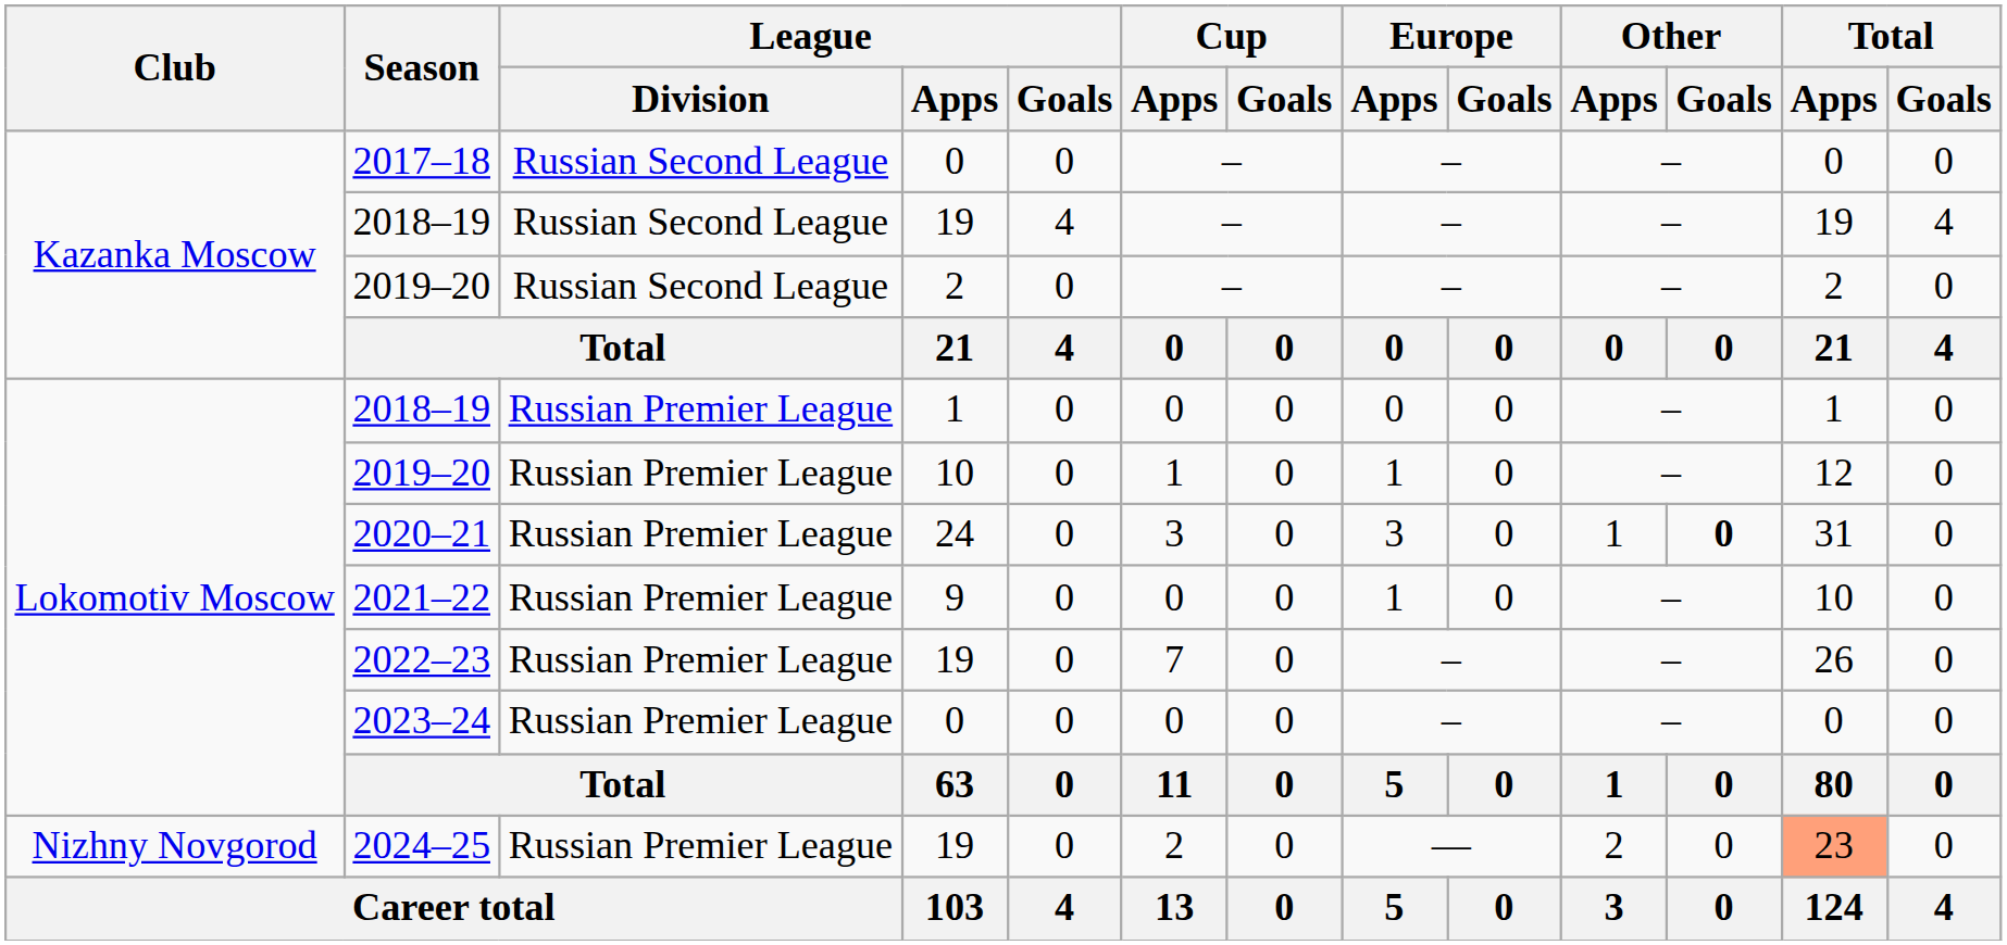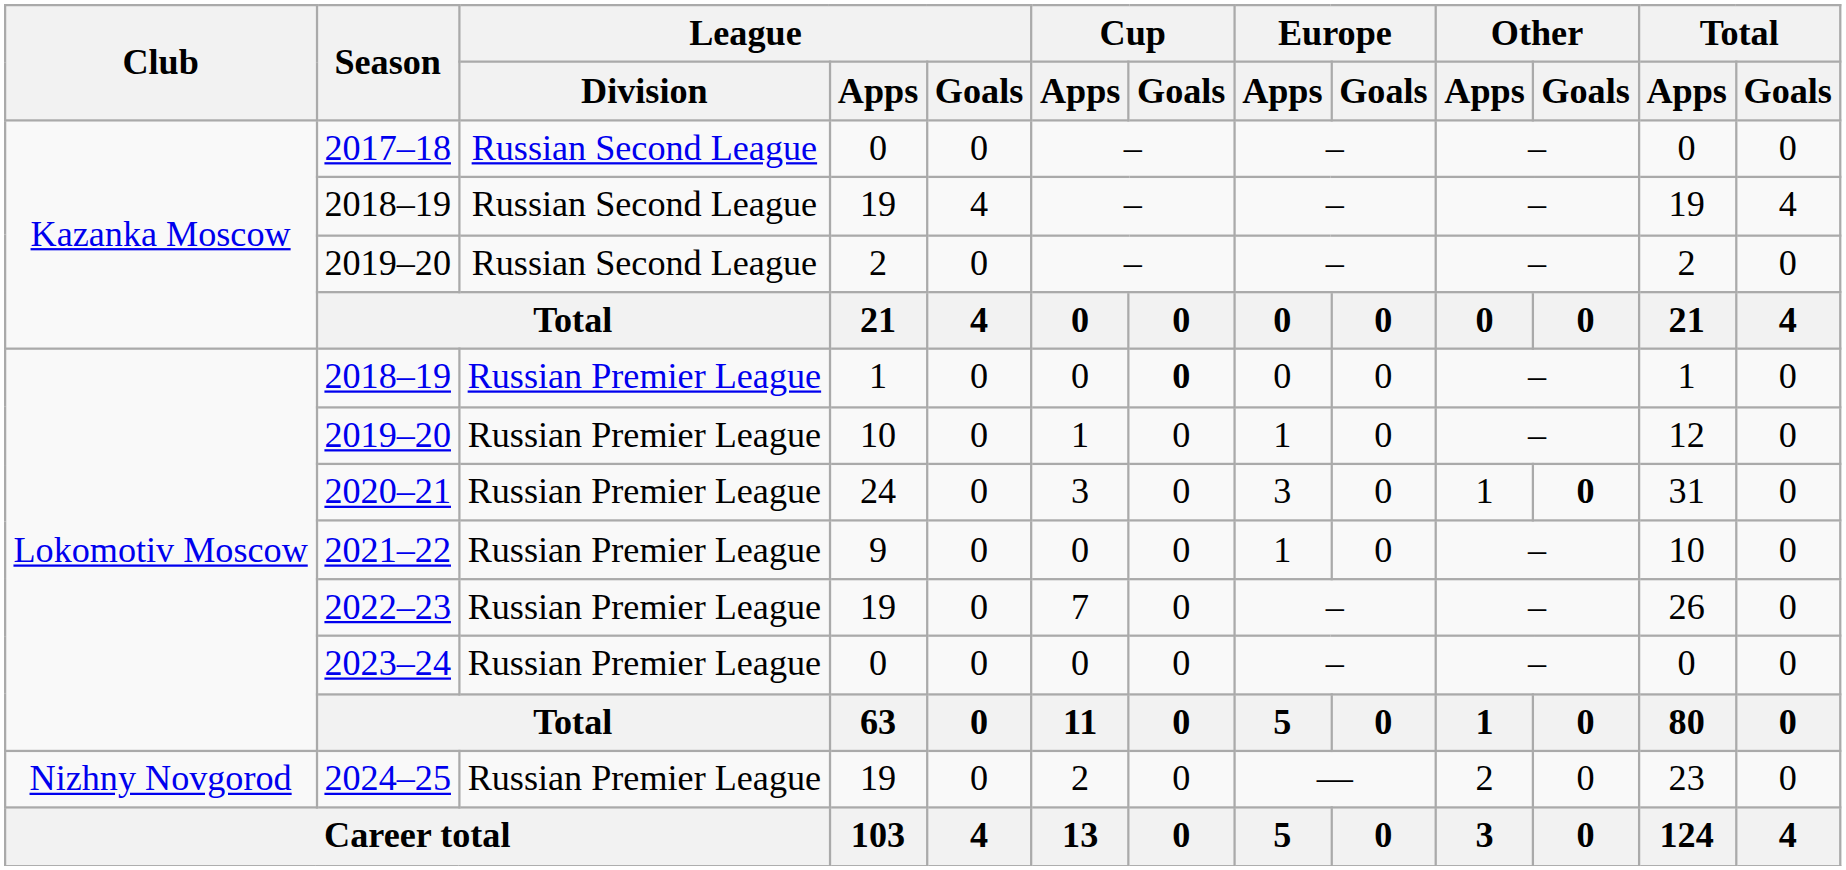2018–19 / 1 | Cup / Goals: normal -> bold
2024–25 | Total / Apps: lightsalmon background -> no background
